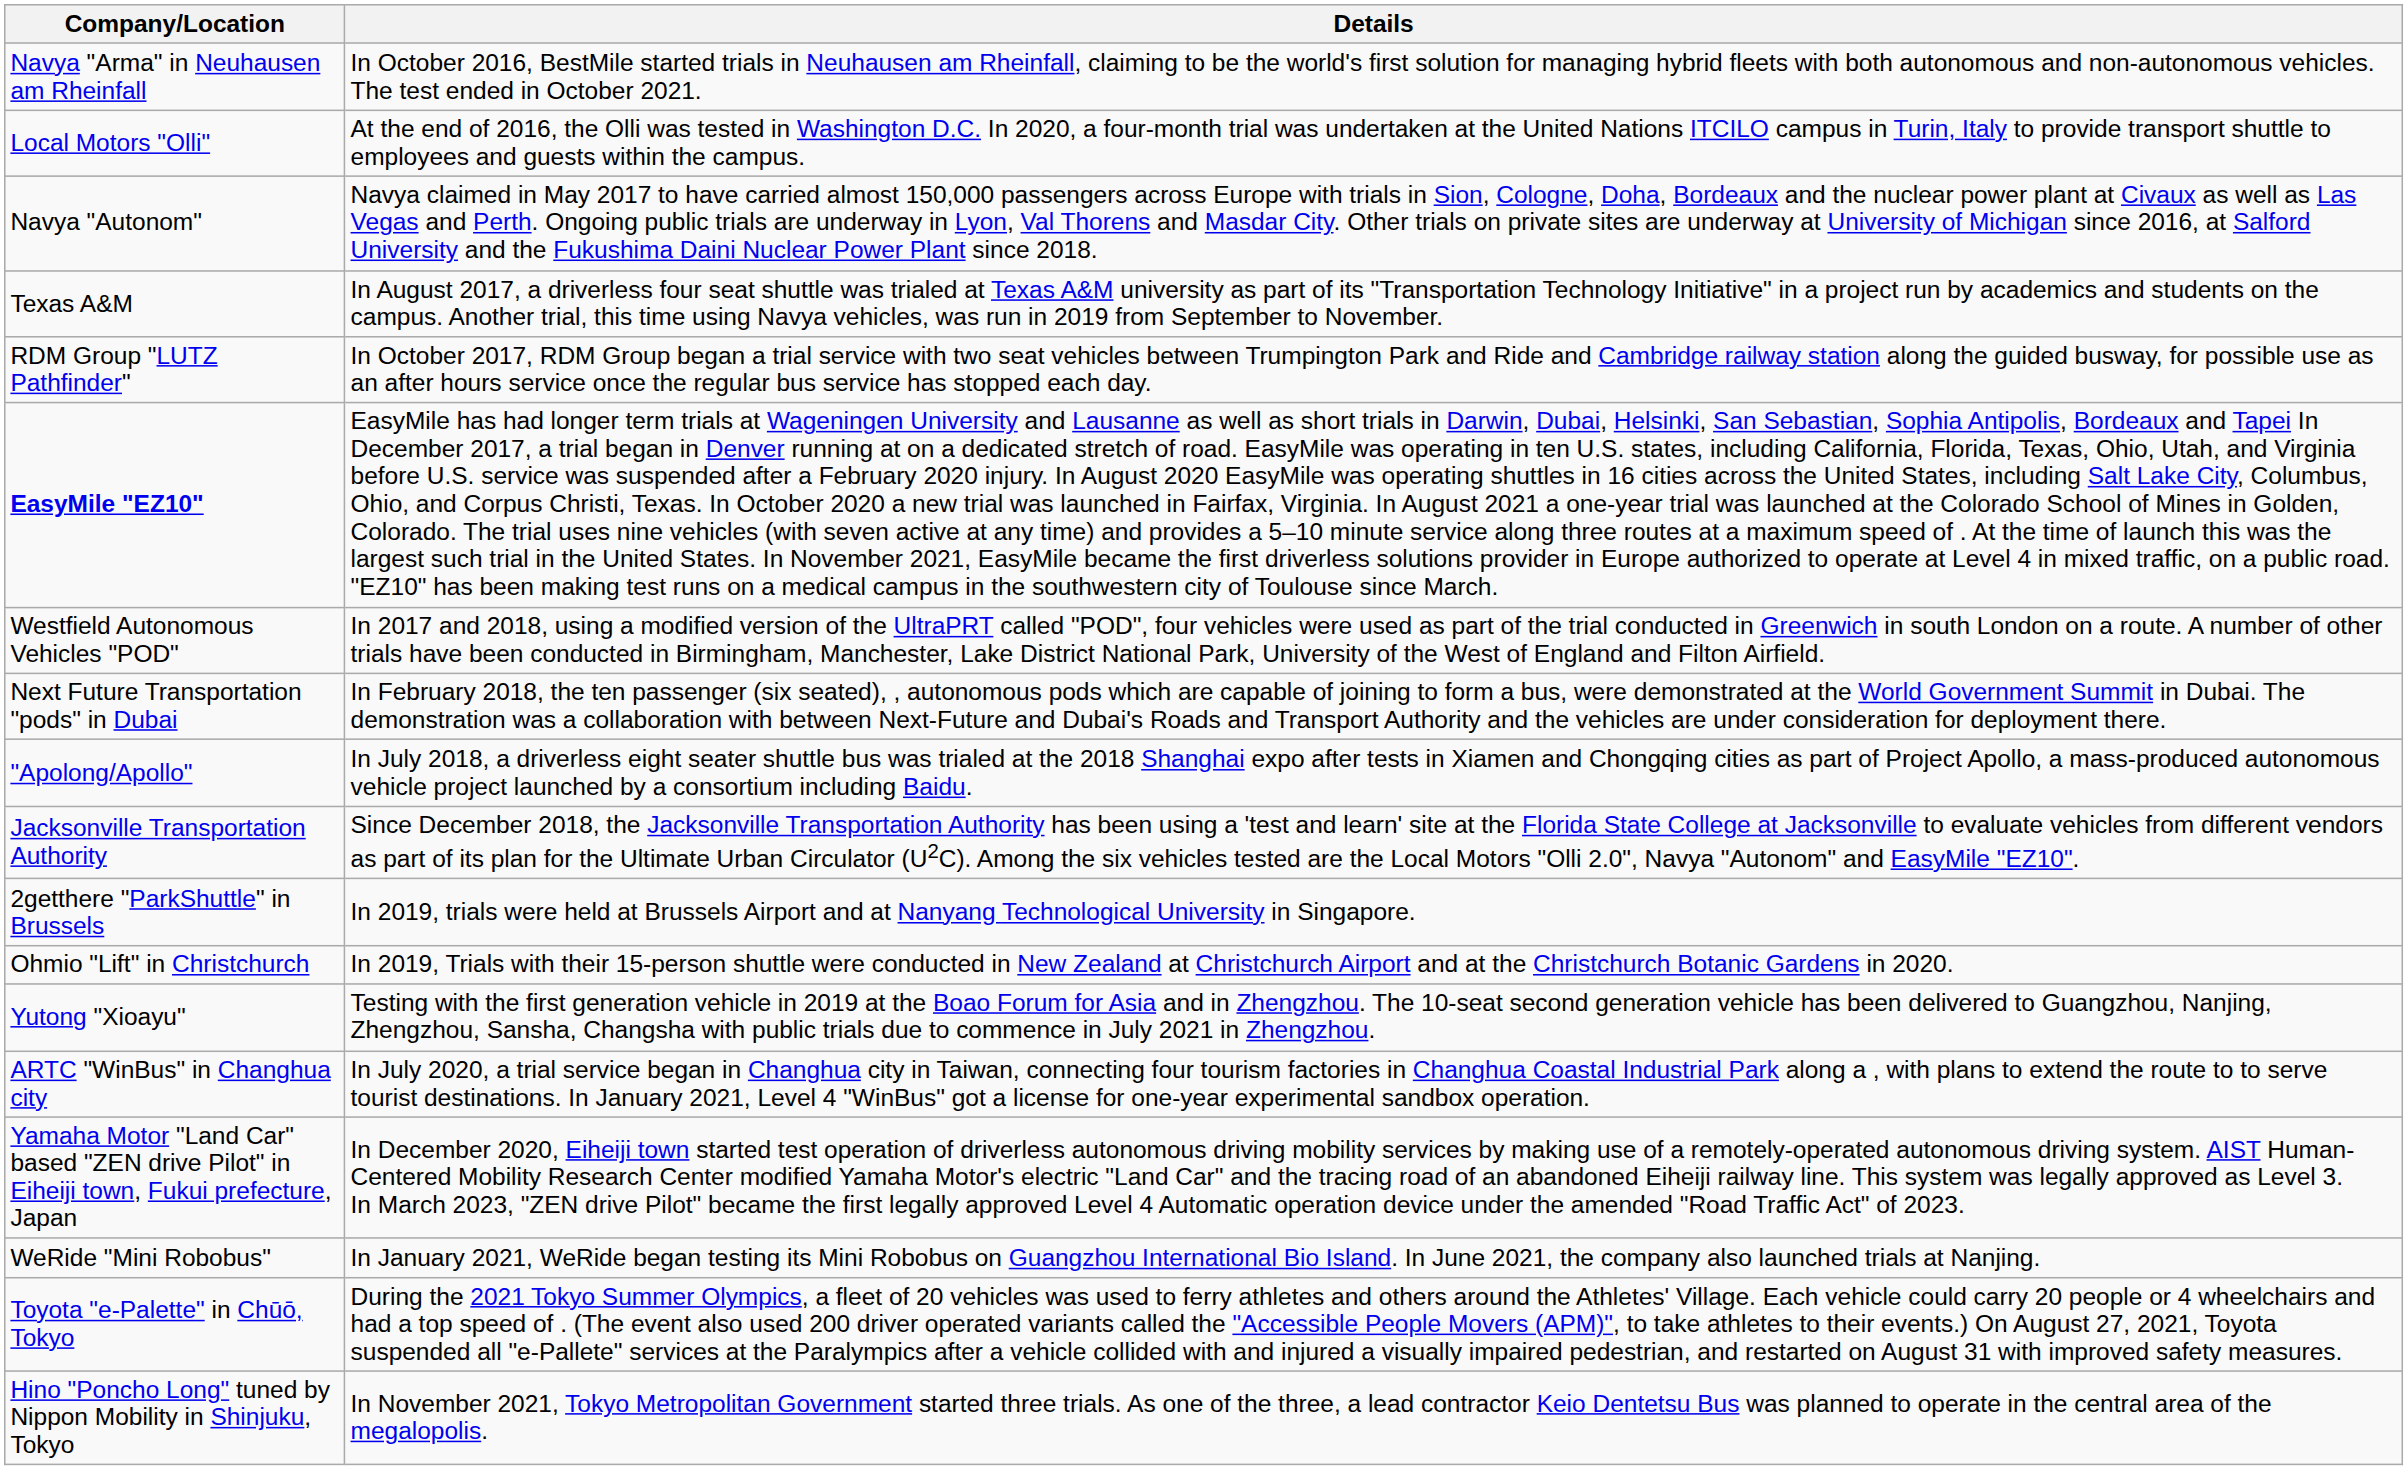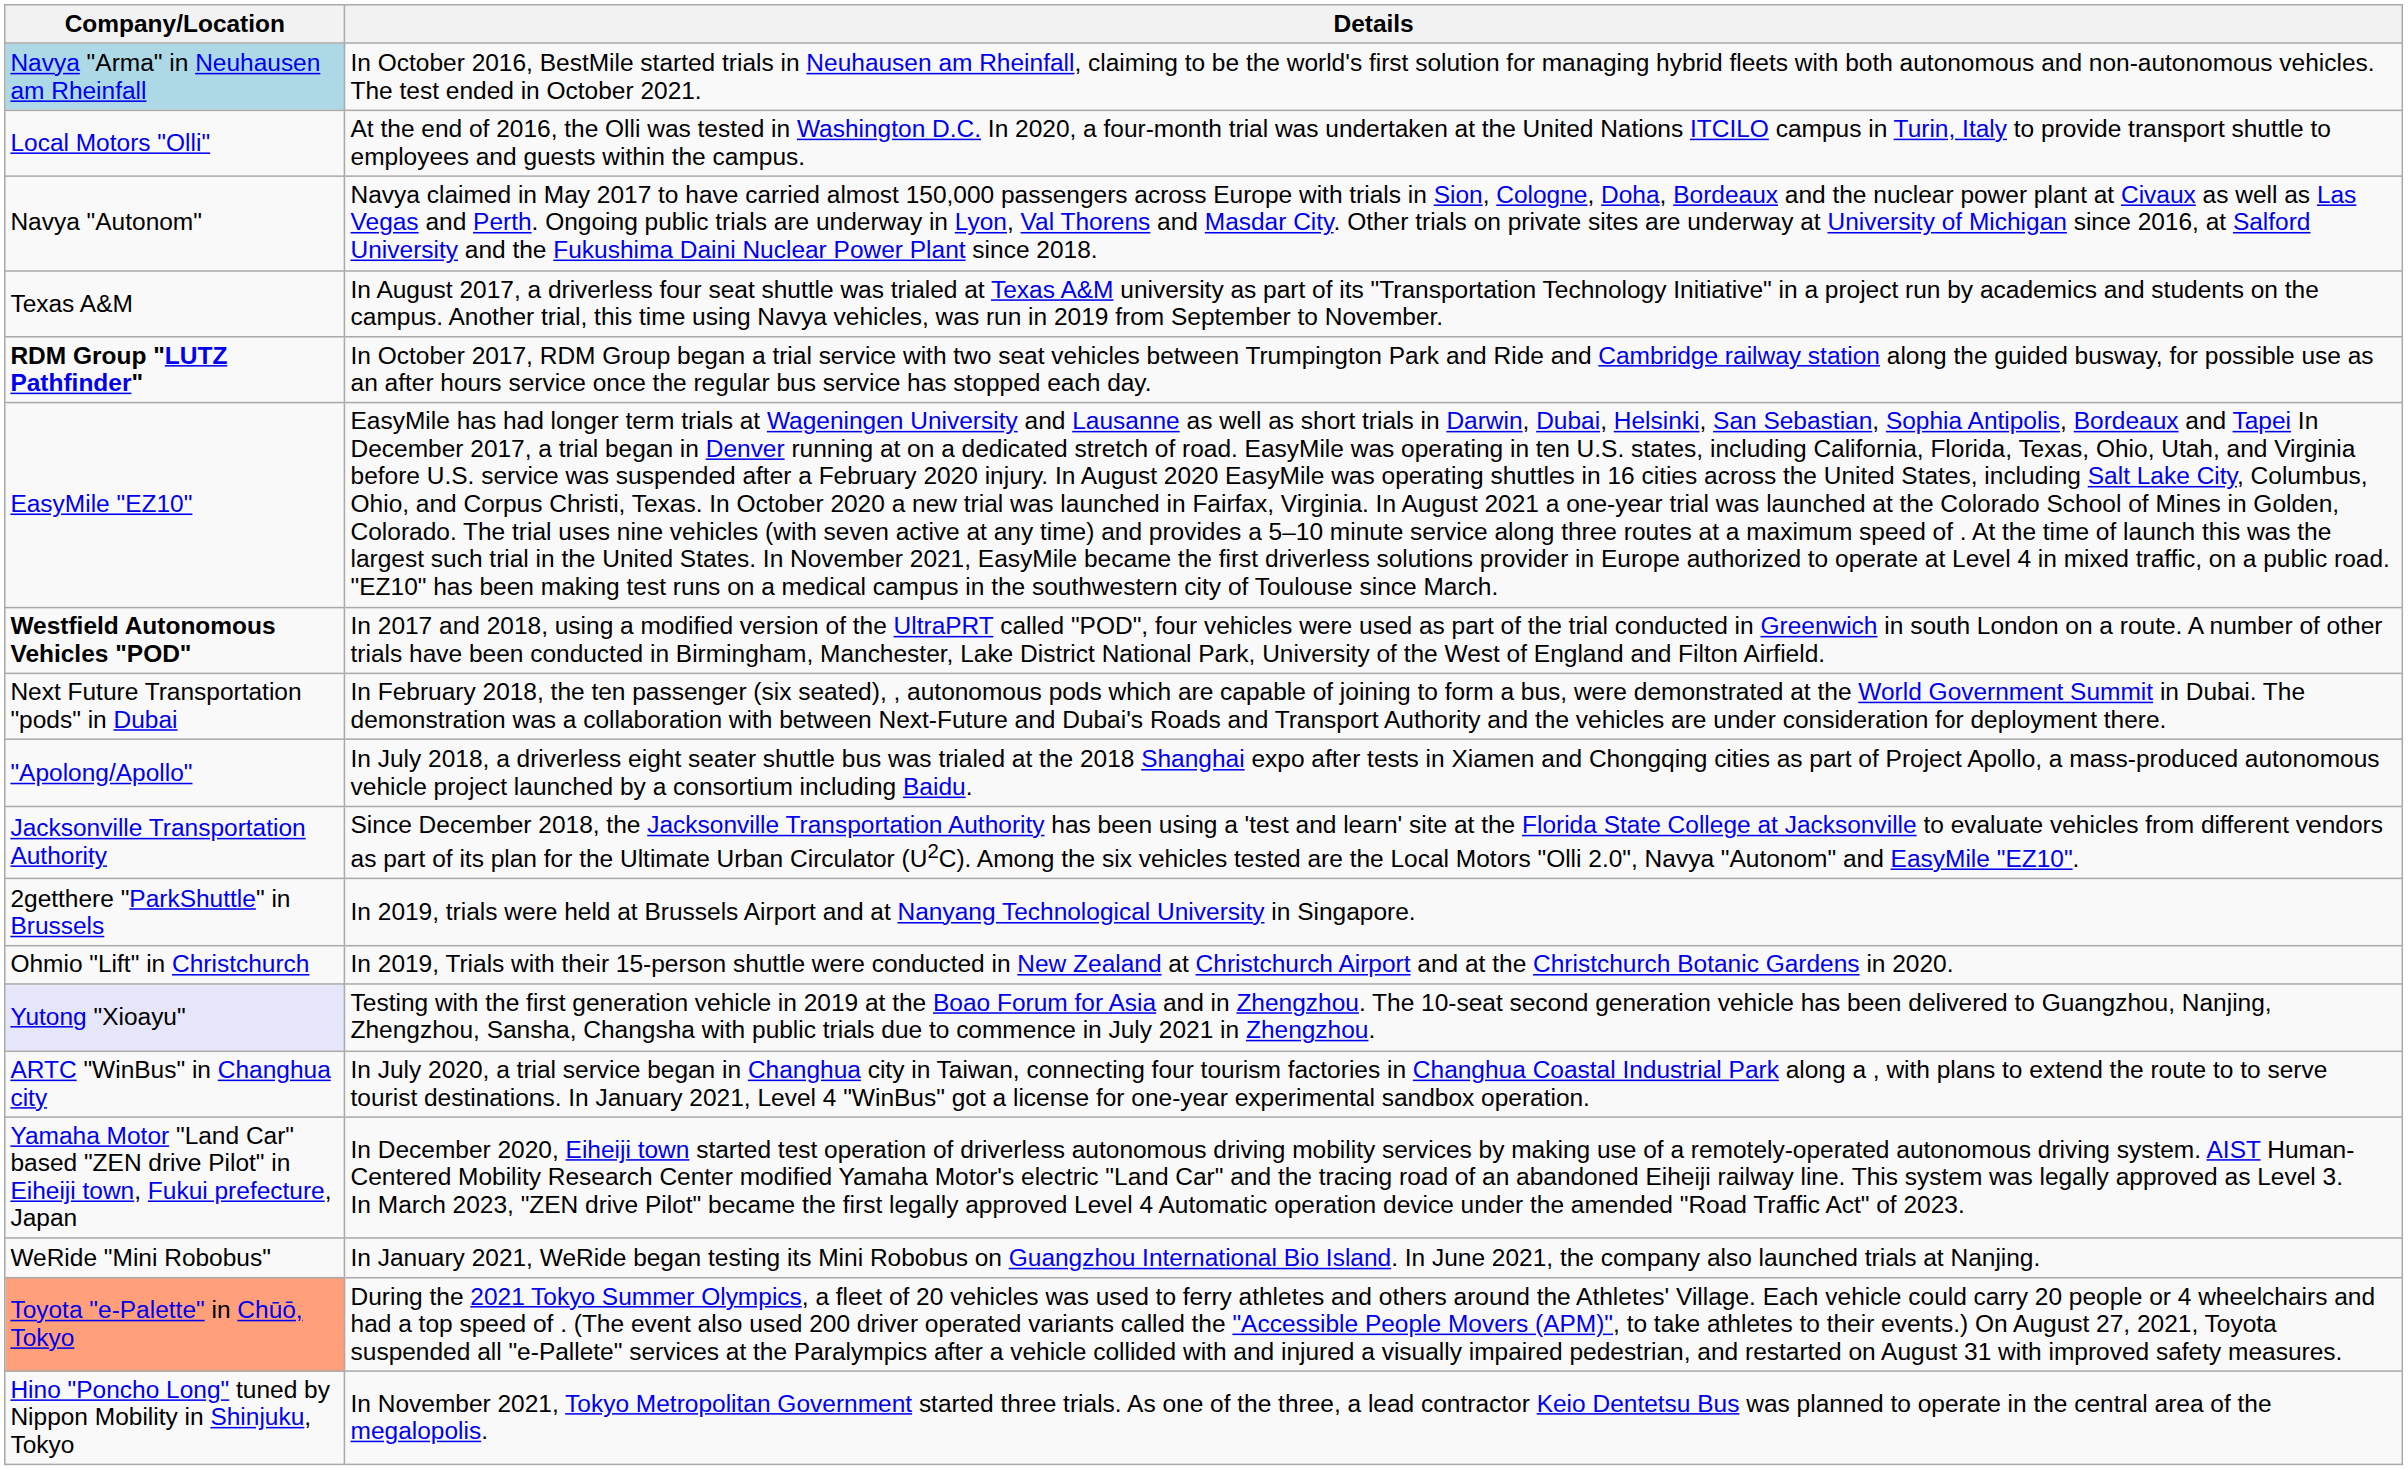Navya "Arma" in Neuhausen am Rheinfall | Company/Location: no background -> lightblue background
RDM Group "LUTZ Pathfinder" | Company/Location: normal -> bold
EasyMile "EZ10" | Company/Location: bold -> normal
Westfield Autonomous Vehicles "POD" | Company/Location: normal -> bold
Yutong "Xioayu" | Company/Location: no background -> lavender background
Toyota "e-Palette" in Chūō, Tokyo | Company/Location: no background -> lightsalmon background
